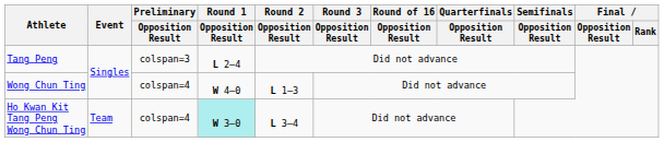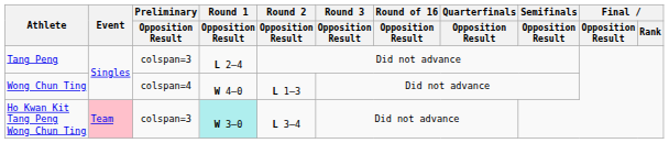Ho Kwan Kit Tang Peng Wong Chun Ting | Event: no background -> pink background
Ho Kwan Kit Tang Peng Wong Chun Ting | Preliminary / Opposition Result: colspan=4 -> colspan=3
